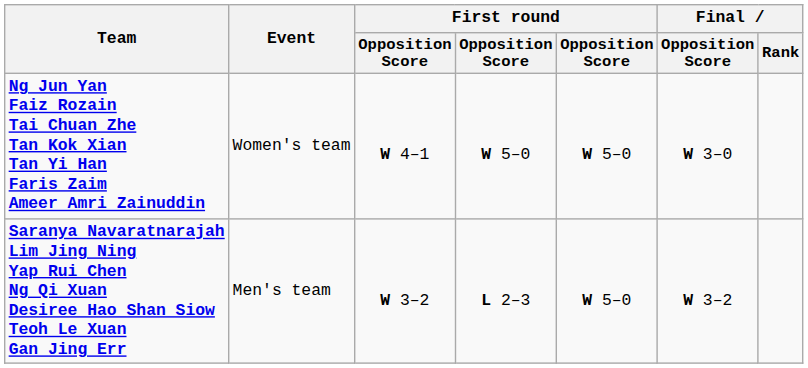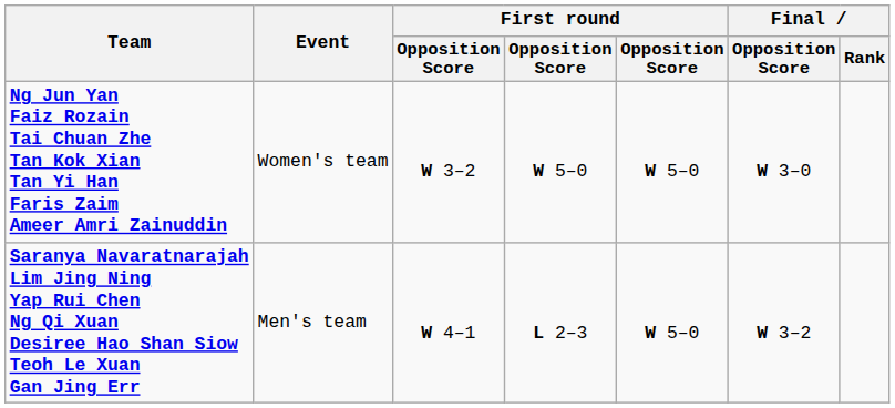row 3 | column 3: W 4–1 -> W 3–2
row 4 | column 3: W 3–2 -> W 4–1
